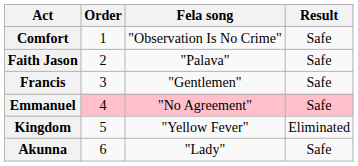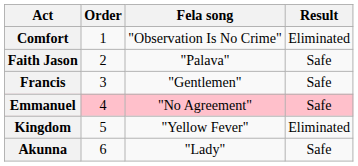Comfort | Result: Safe -> Eliminated
